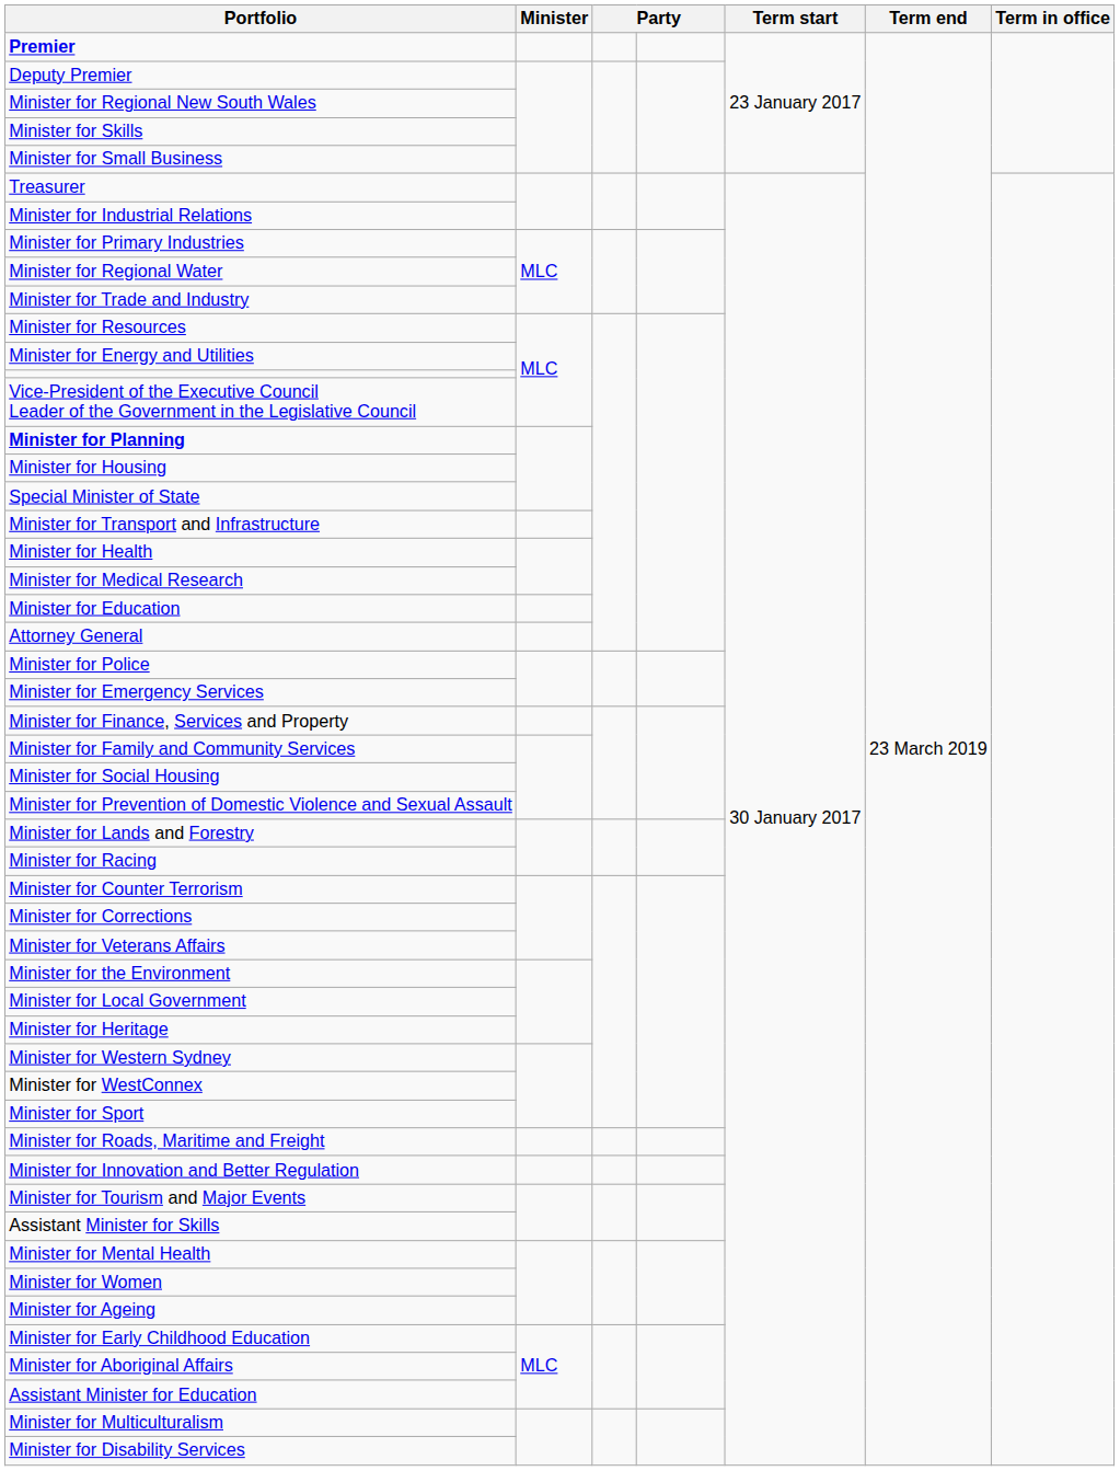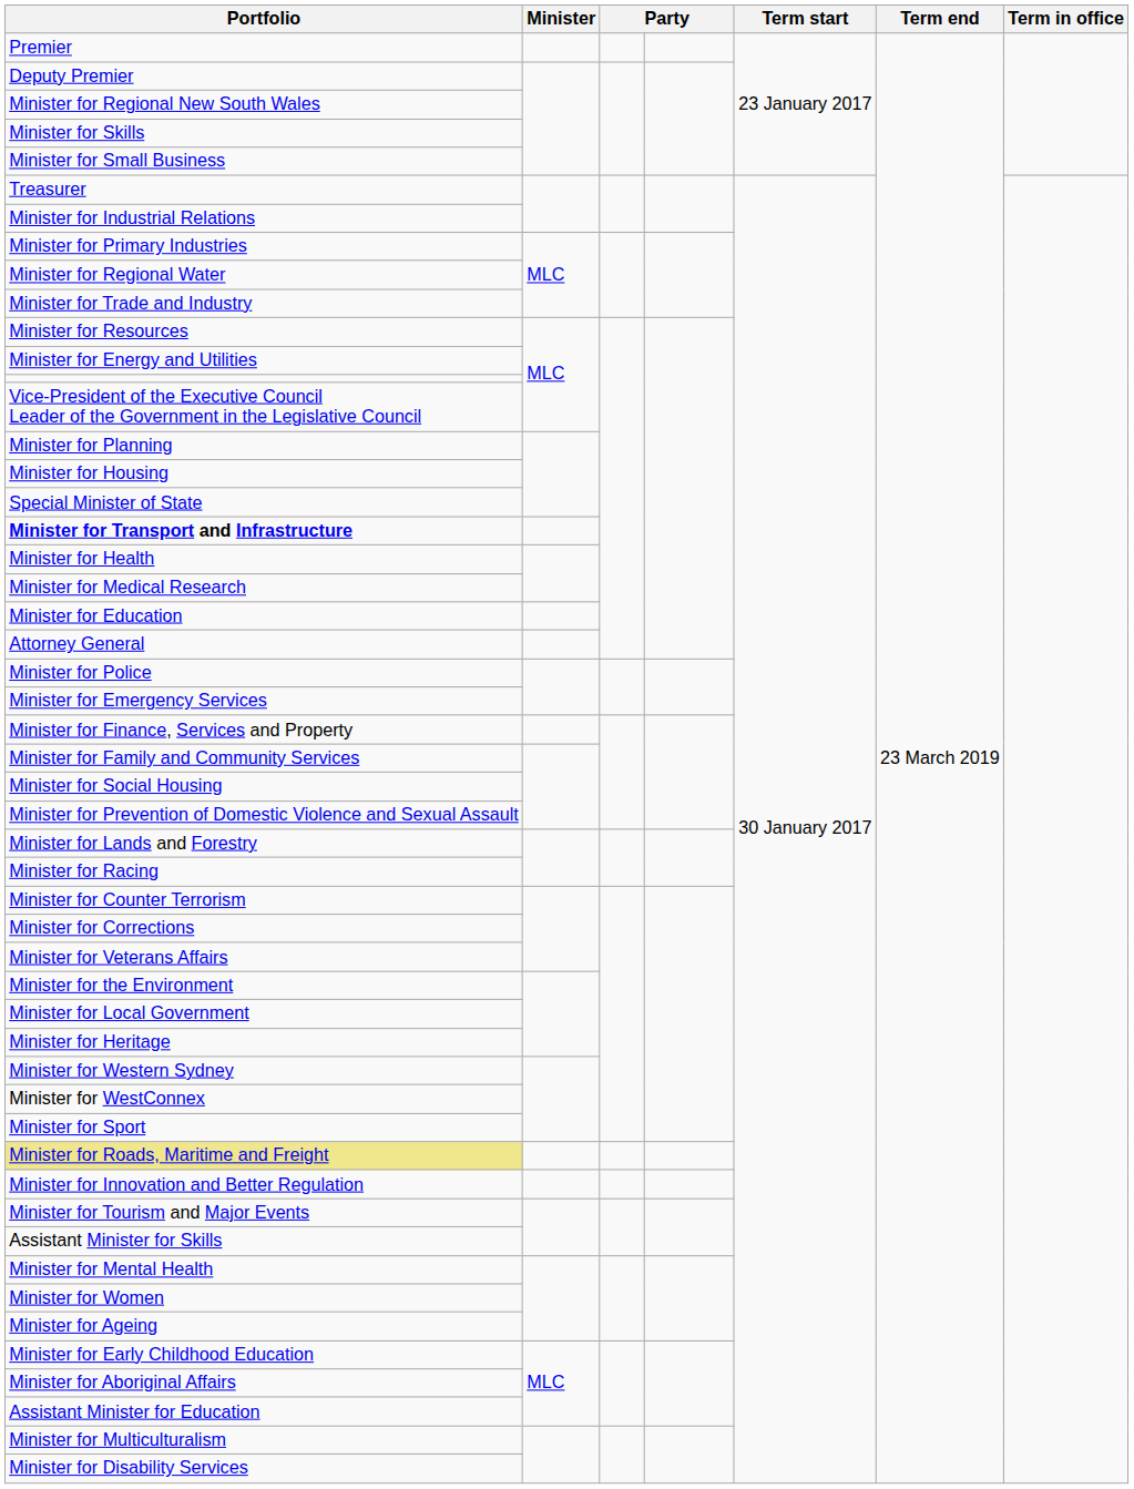Premier | Portfolio: bold -> normal
Minister for Planning | Portfolio: bold -> normal
Minister for Transport and Infrastructure | Portfolio: normal -> bold
Minister for Roads, Maritime and Freight | Portfolio: no background -> khaki background
